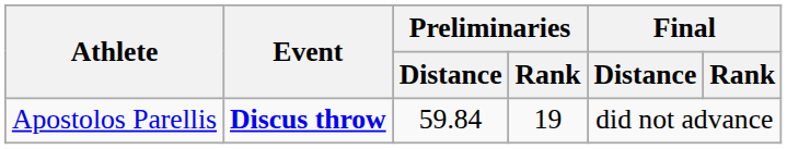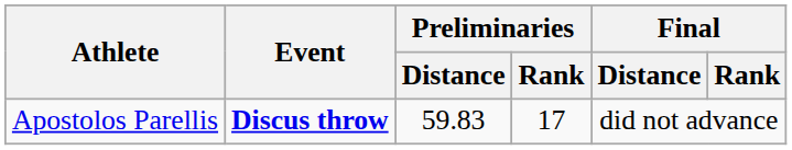Apostolos Parellis | Preliminaries / Distance: 59.84 -> 59.83
Apostolos Parellis | Preliminaries / Rank: 19 -> 17
